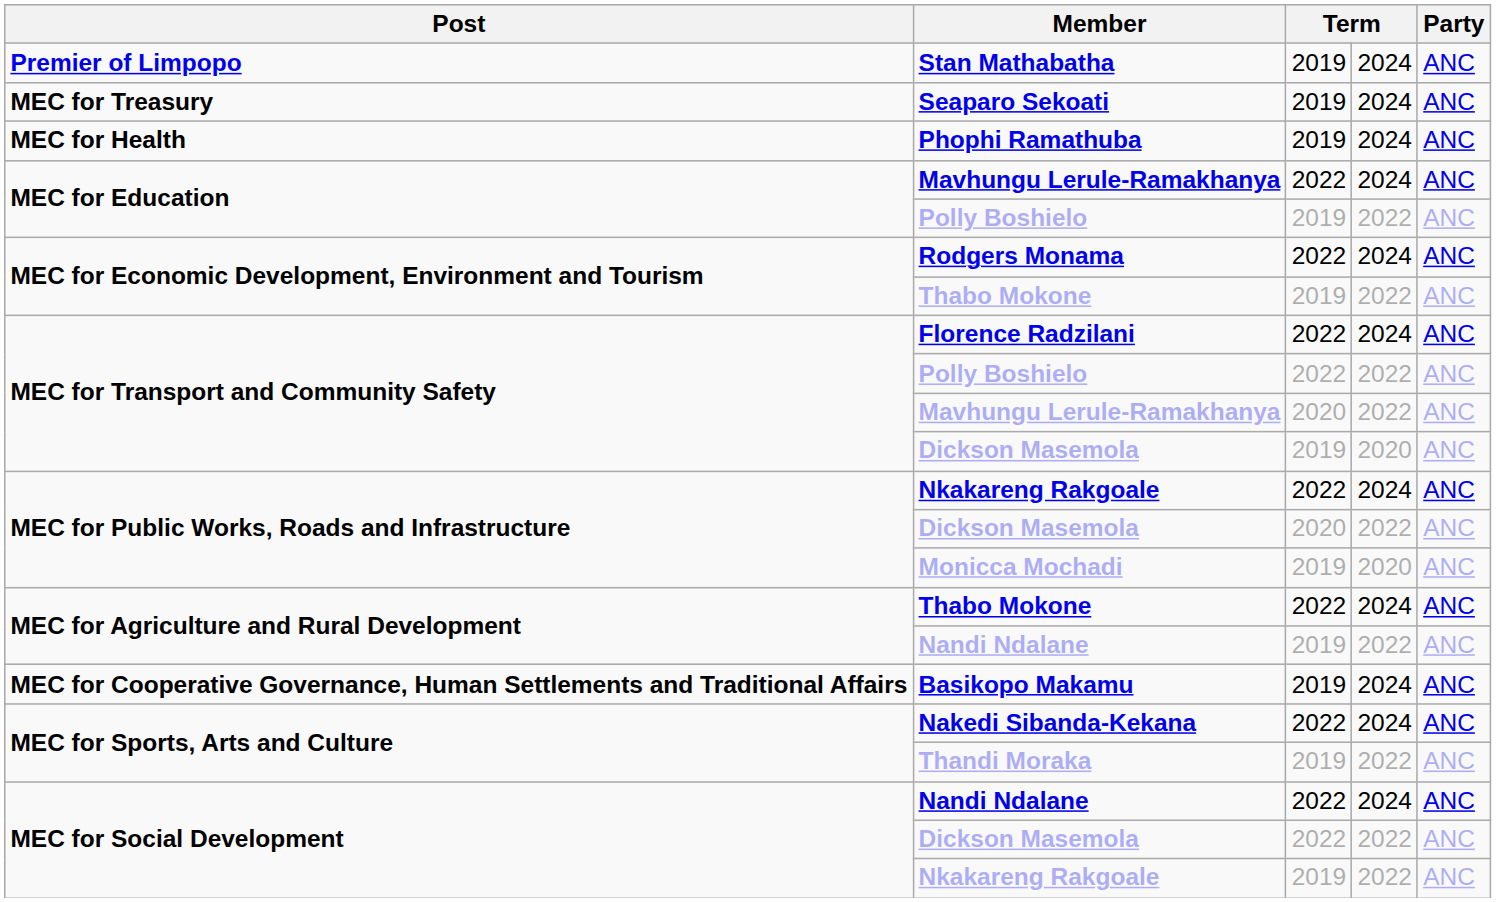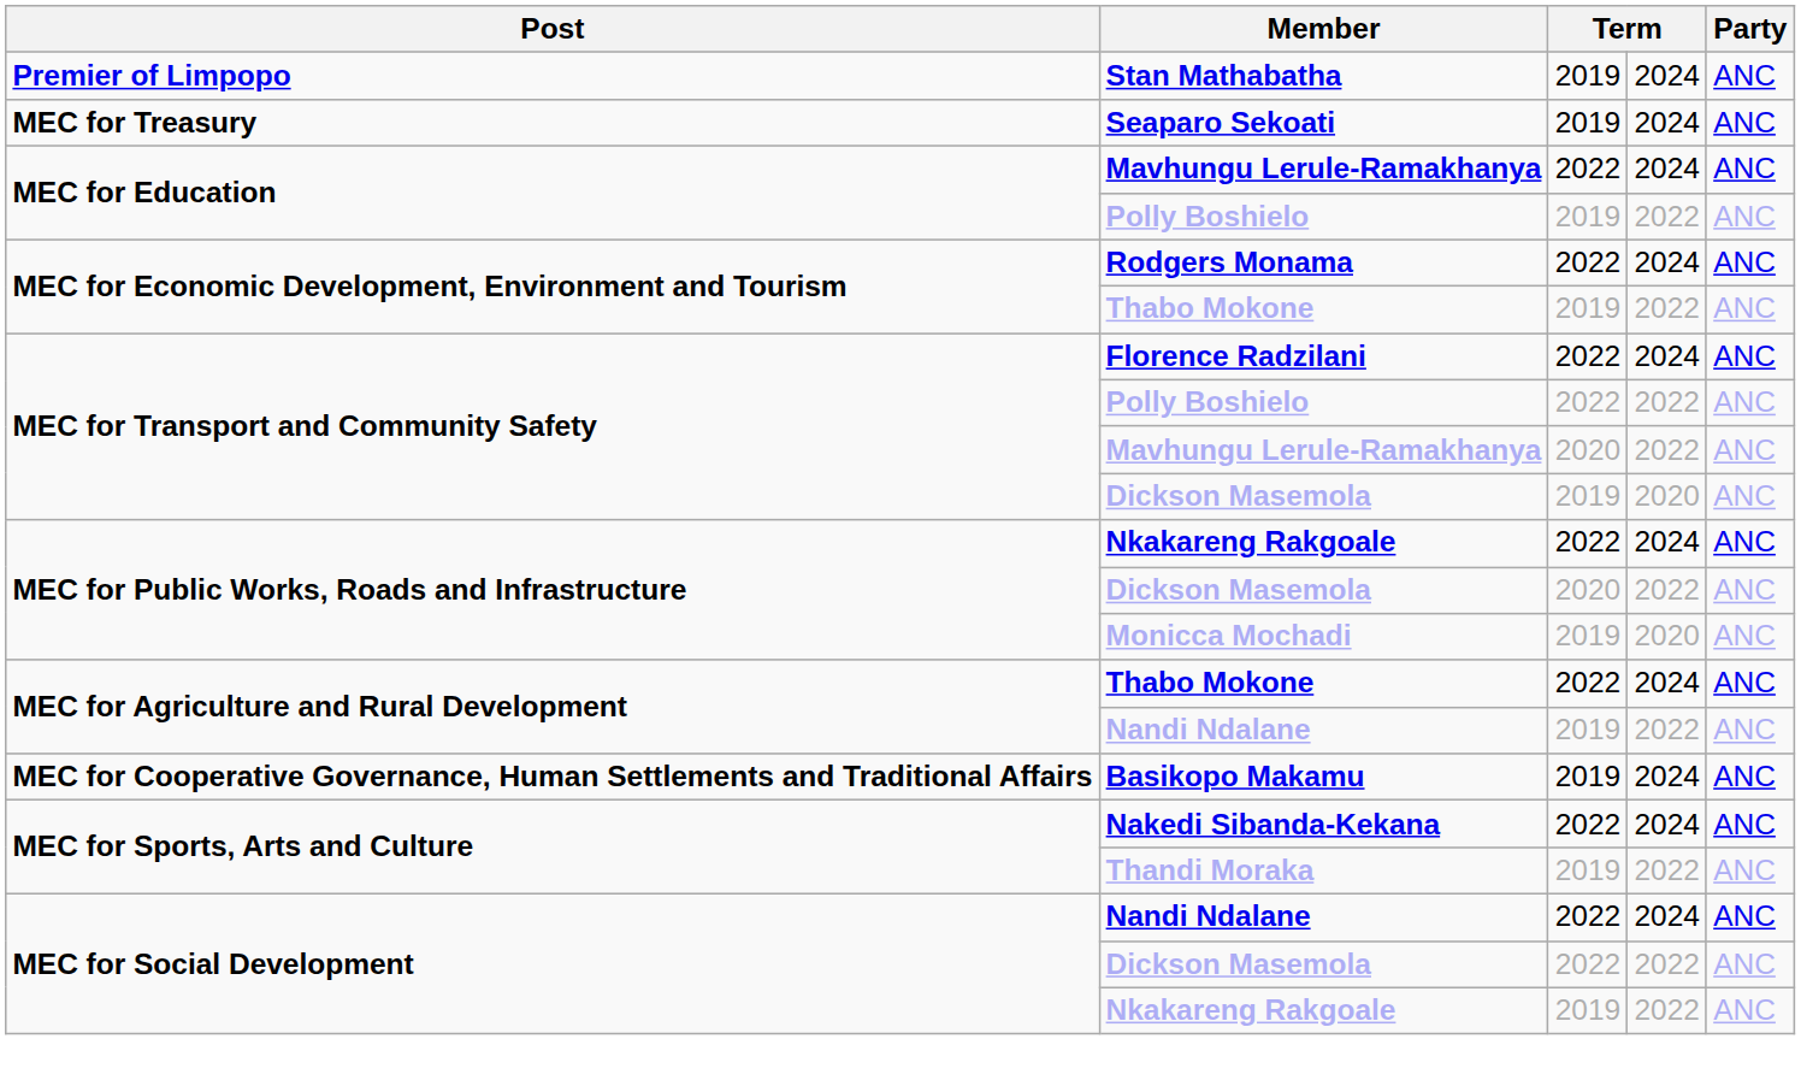- row: MEC for Health | Phophi Ramathuba | 2019 | 2024 | ANC
